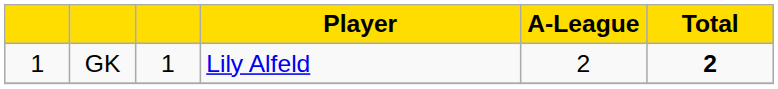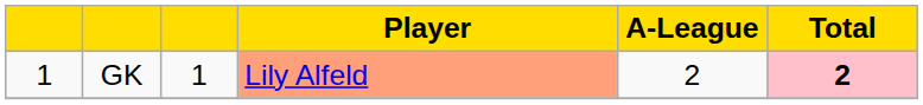GK | Player: no background -> lightsalmon background
GK | Total: no background -> pink background
